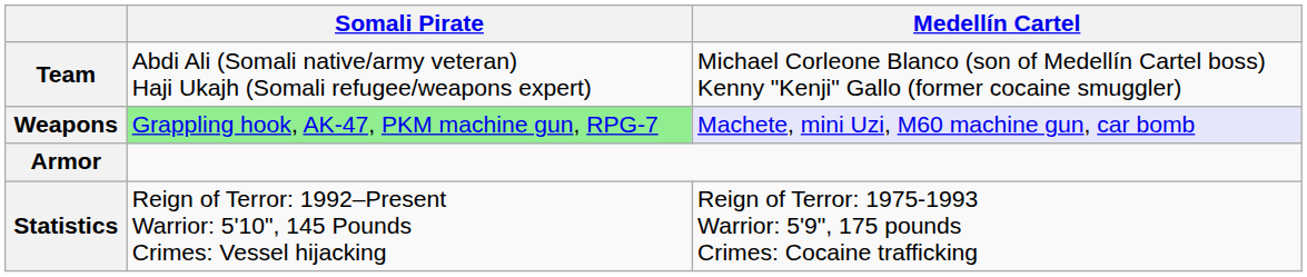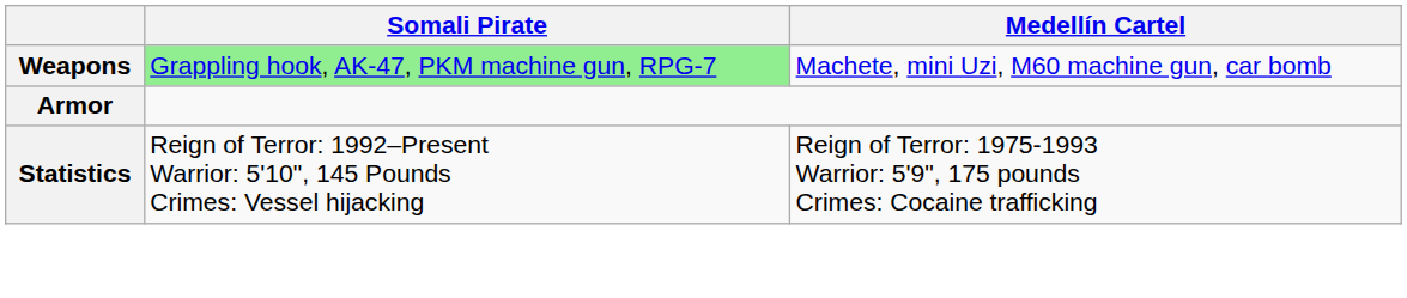- row: Team | Abdi Ali (Somali native/army veteran) Haji Ukajh (Somali refugee/weapons expert) | Michael Corleone Blanco (son of Medellín Cartel boss) Kenny "Kenji" Gallo (former cocaine smuggler)
Weapons | Medellín Cartel: lavender background -> no background
